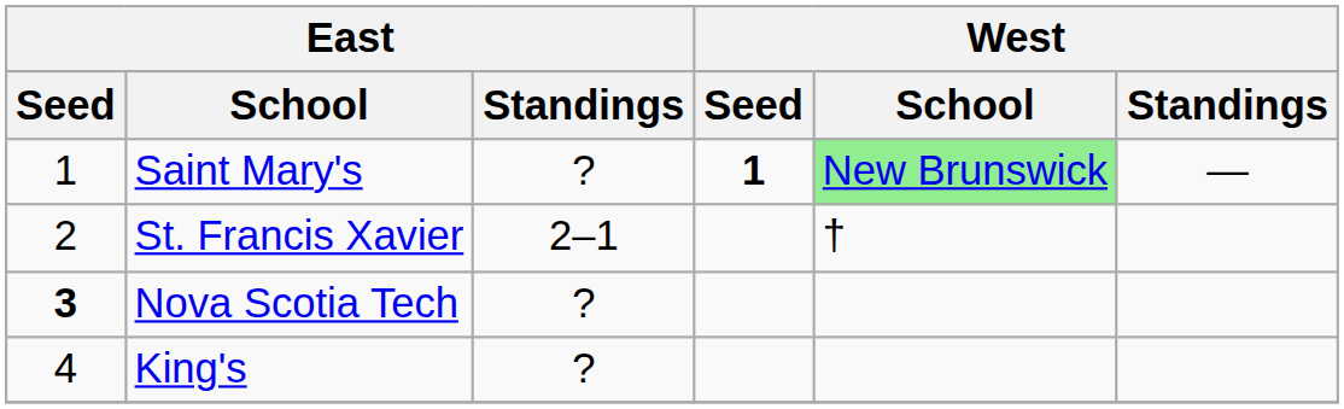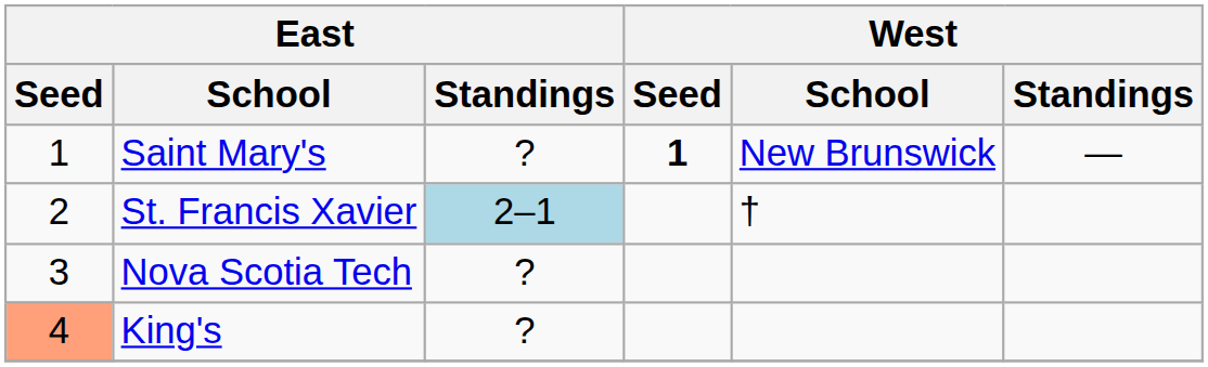Saint Mary's | West / School: lightgreen background -> no background
St. Francis Xavier | East / Standings: no background -> lightblue background
Nova Scotia Tech | East / Seed: bold -> normal
King's | East / Seed: no background -> lightsalmon background
